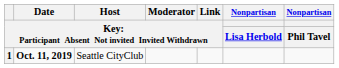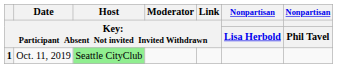1 | column 2: bold -> normal
1 | column 3: no background -> lightgreen background
